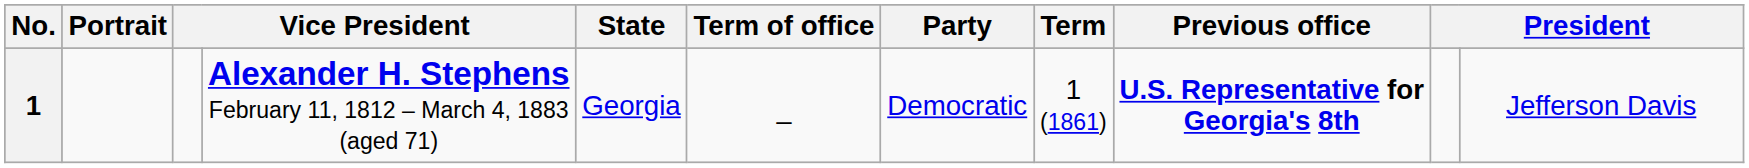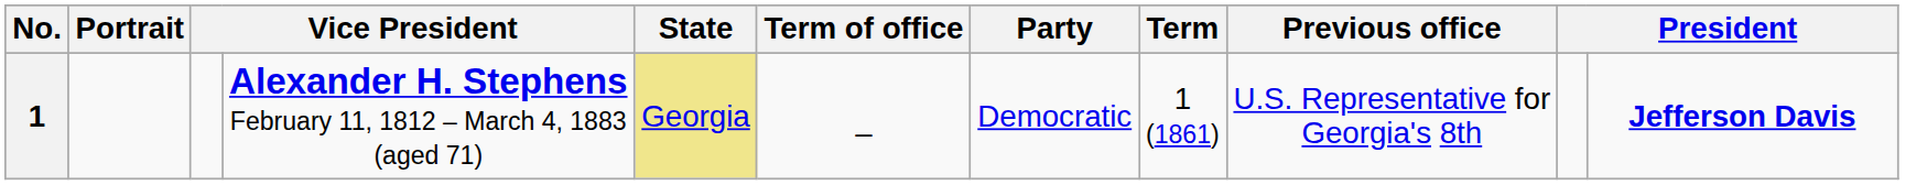1 | State: no background -> khaki background
1 | Previous office: bold -> normal
1 | column 11: normal -> bold
